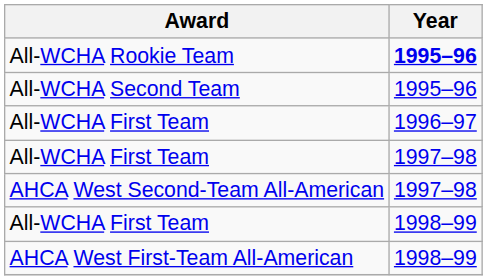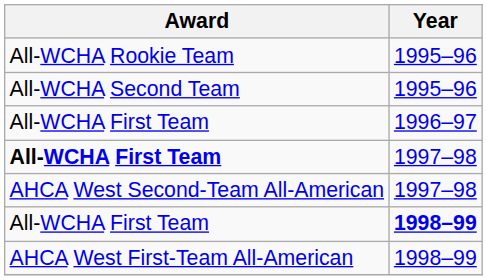row 2 | Year: bold -> normal
row 5 | Award: normal -> bold
row 7 | Year: normal -> bold
